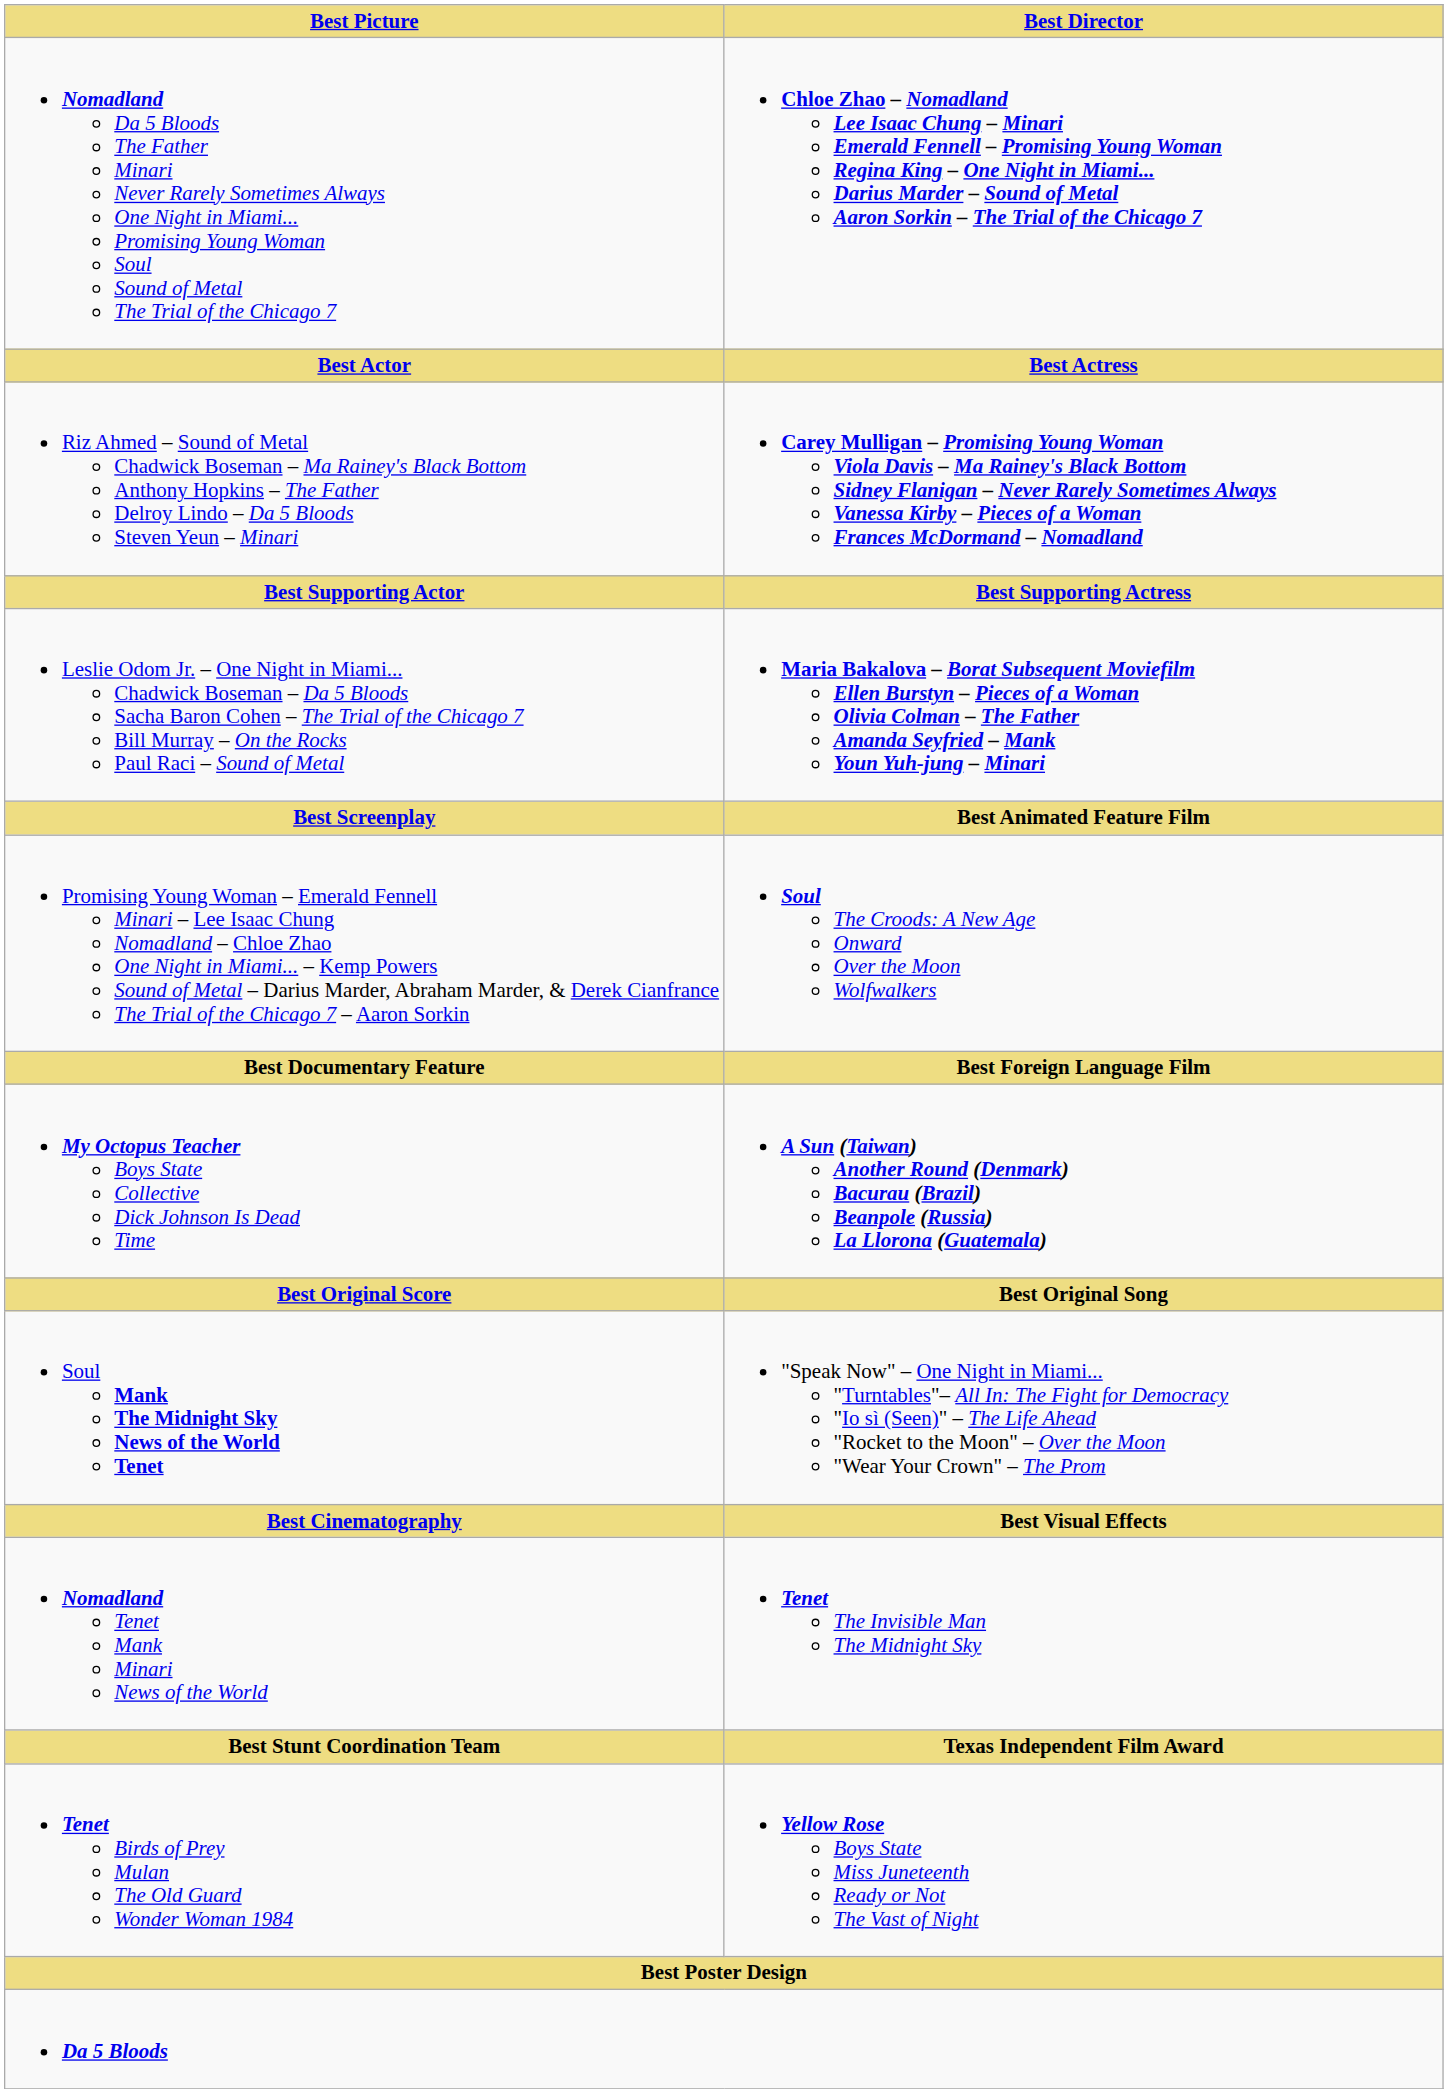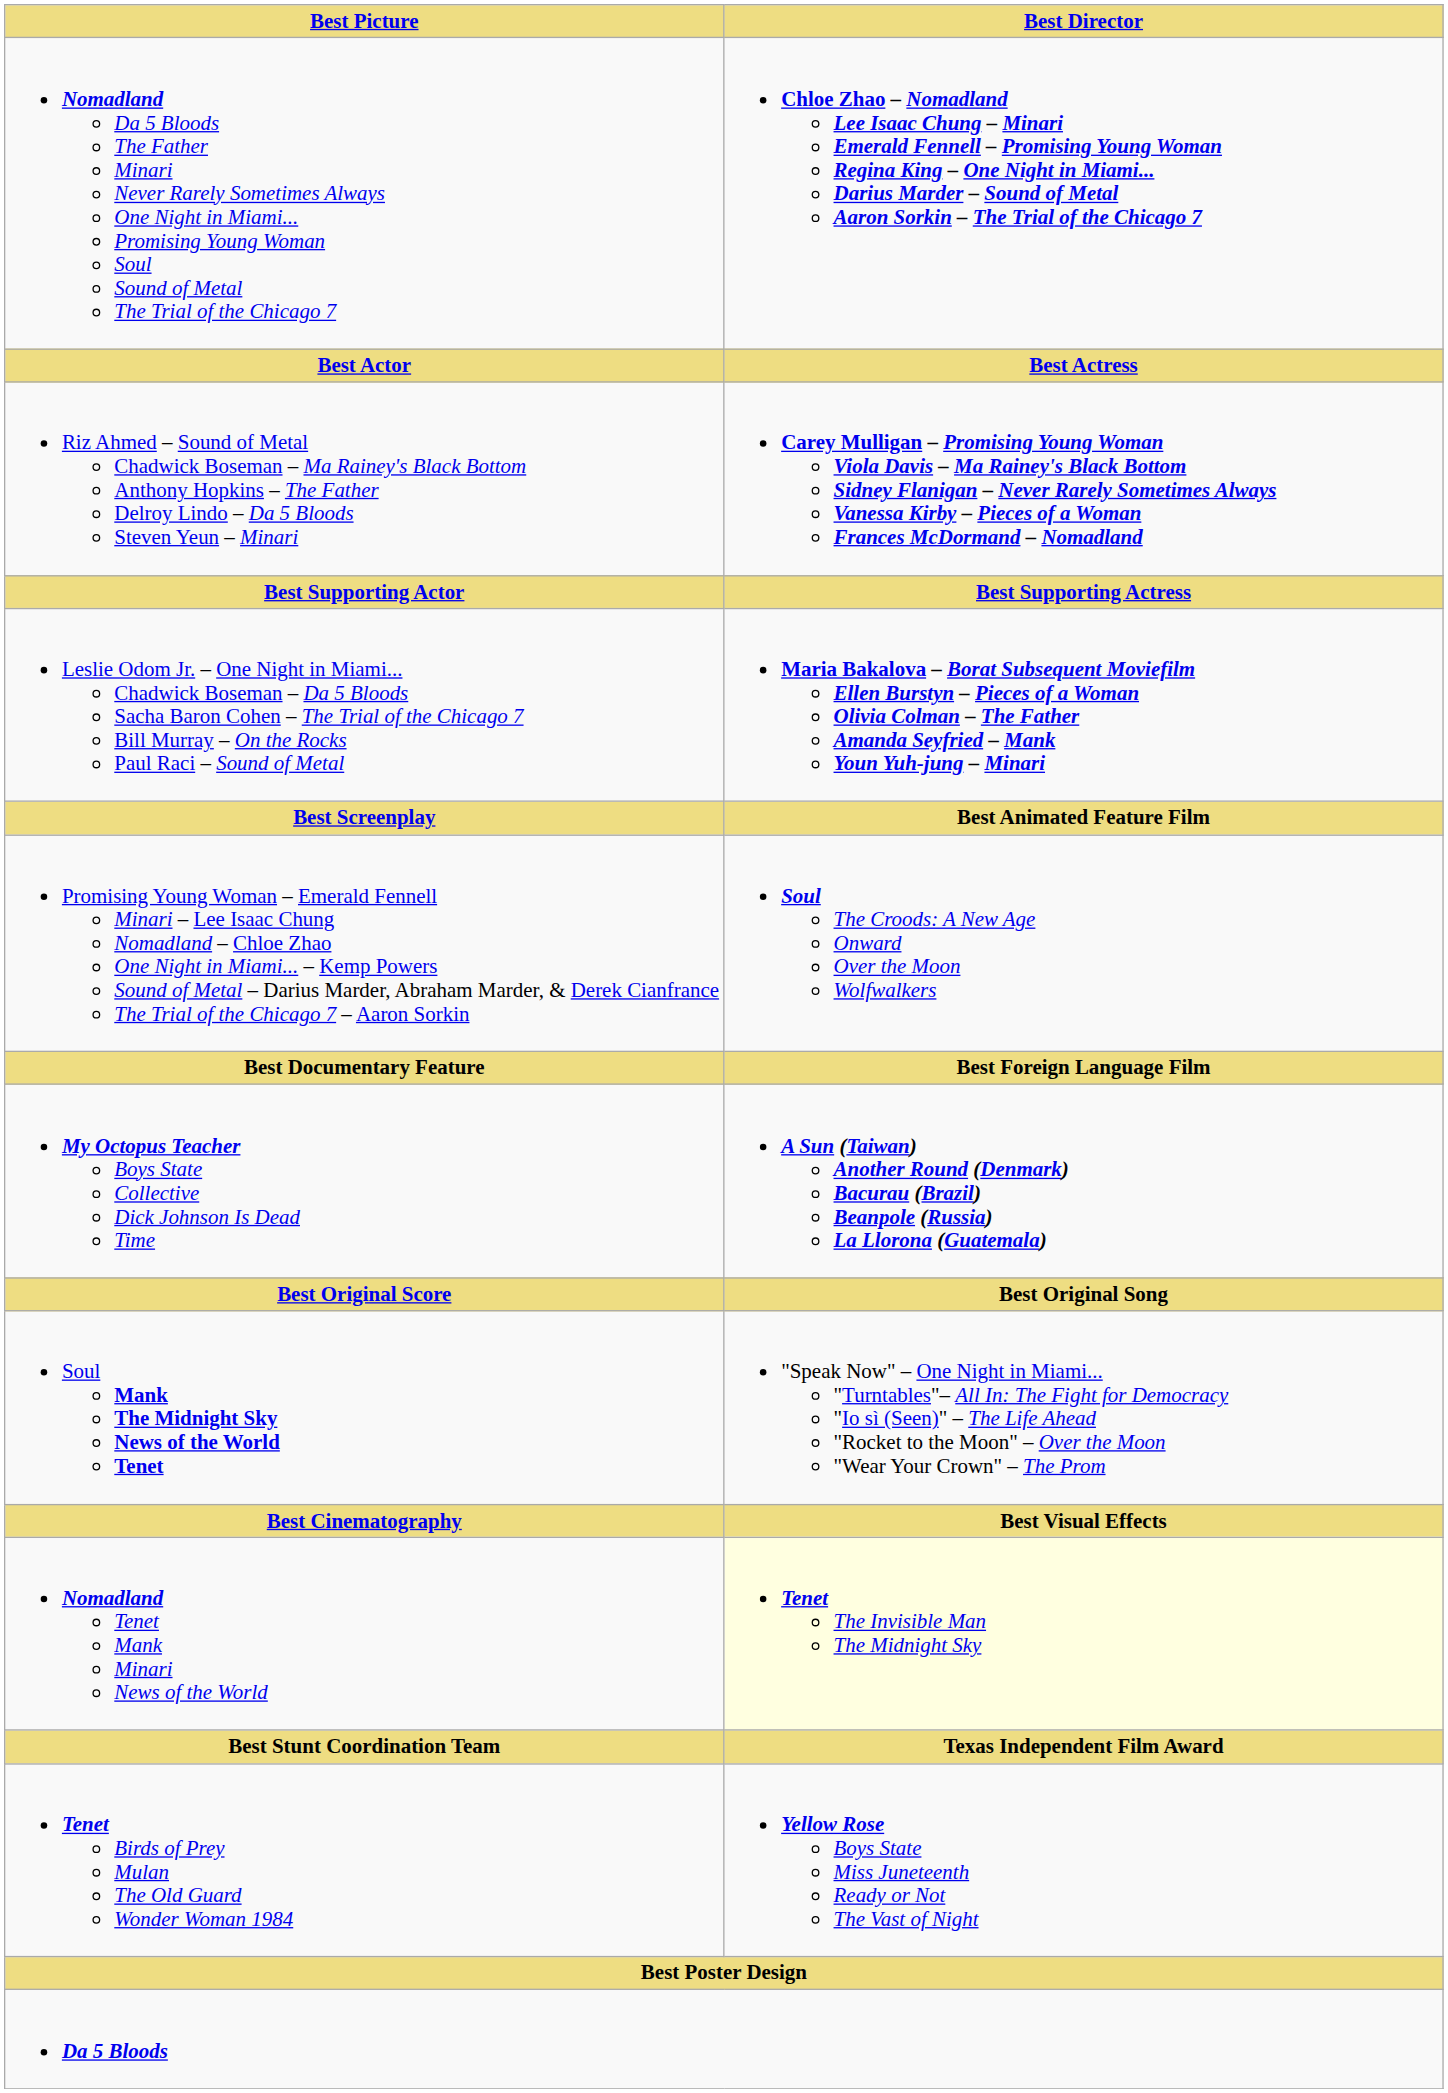Nomadland Tenet Mank Minari News of the World | Best Director: no background -> lightyellow background
